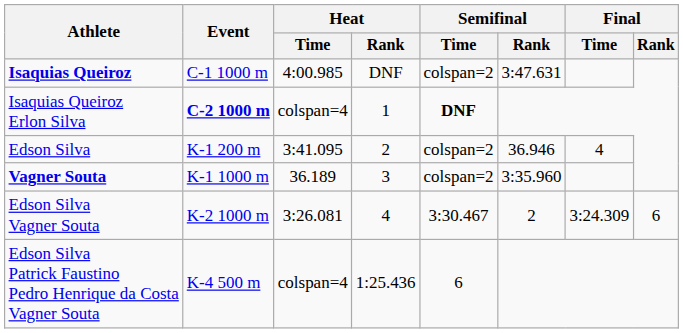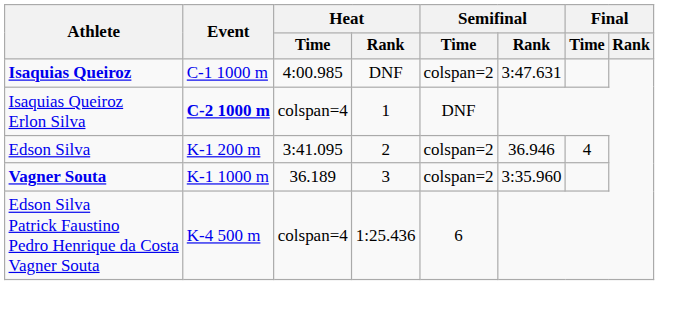Isaquias Queiroz Erlon Silva | Semifinal / Time: bold -> normal
- row: Edson Silva Vagner Souta | K-2 1000 m | 3:26.081 | 4 | 3:30.467 | 2 | 3:24.309 | 6
